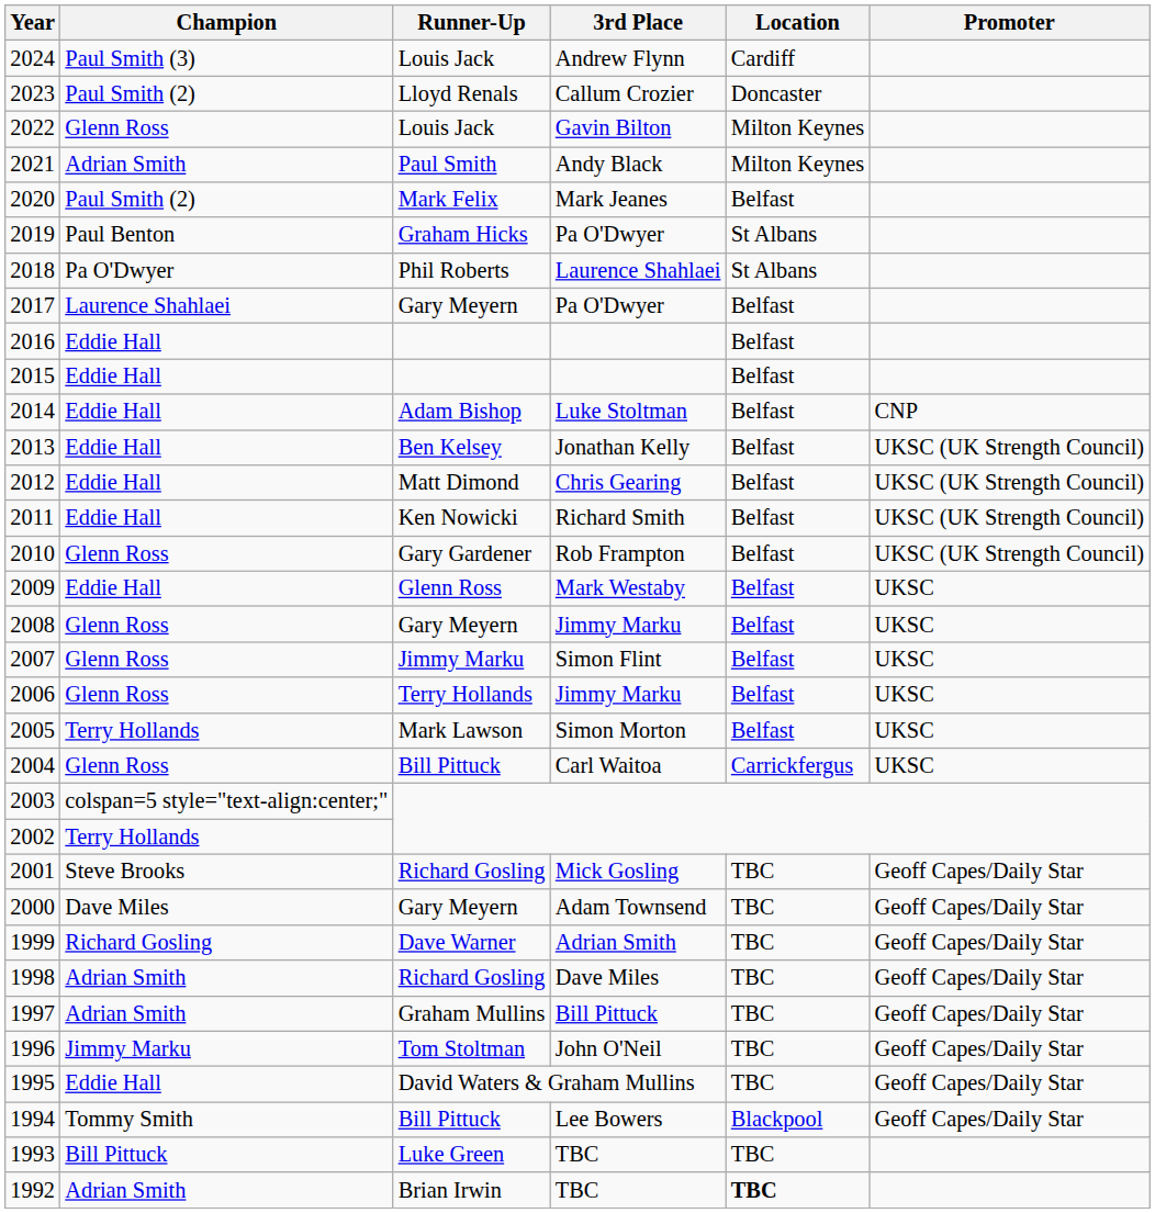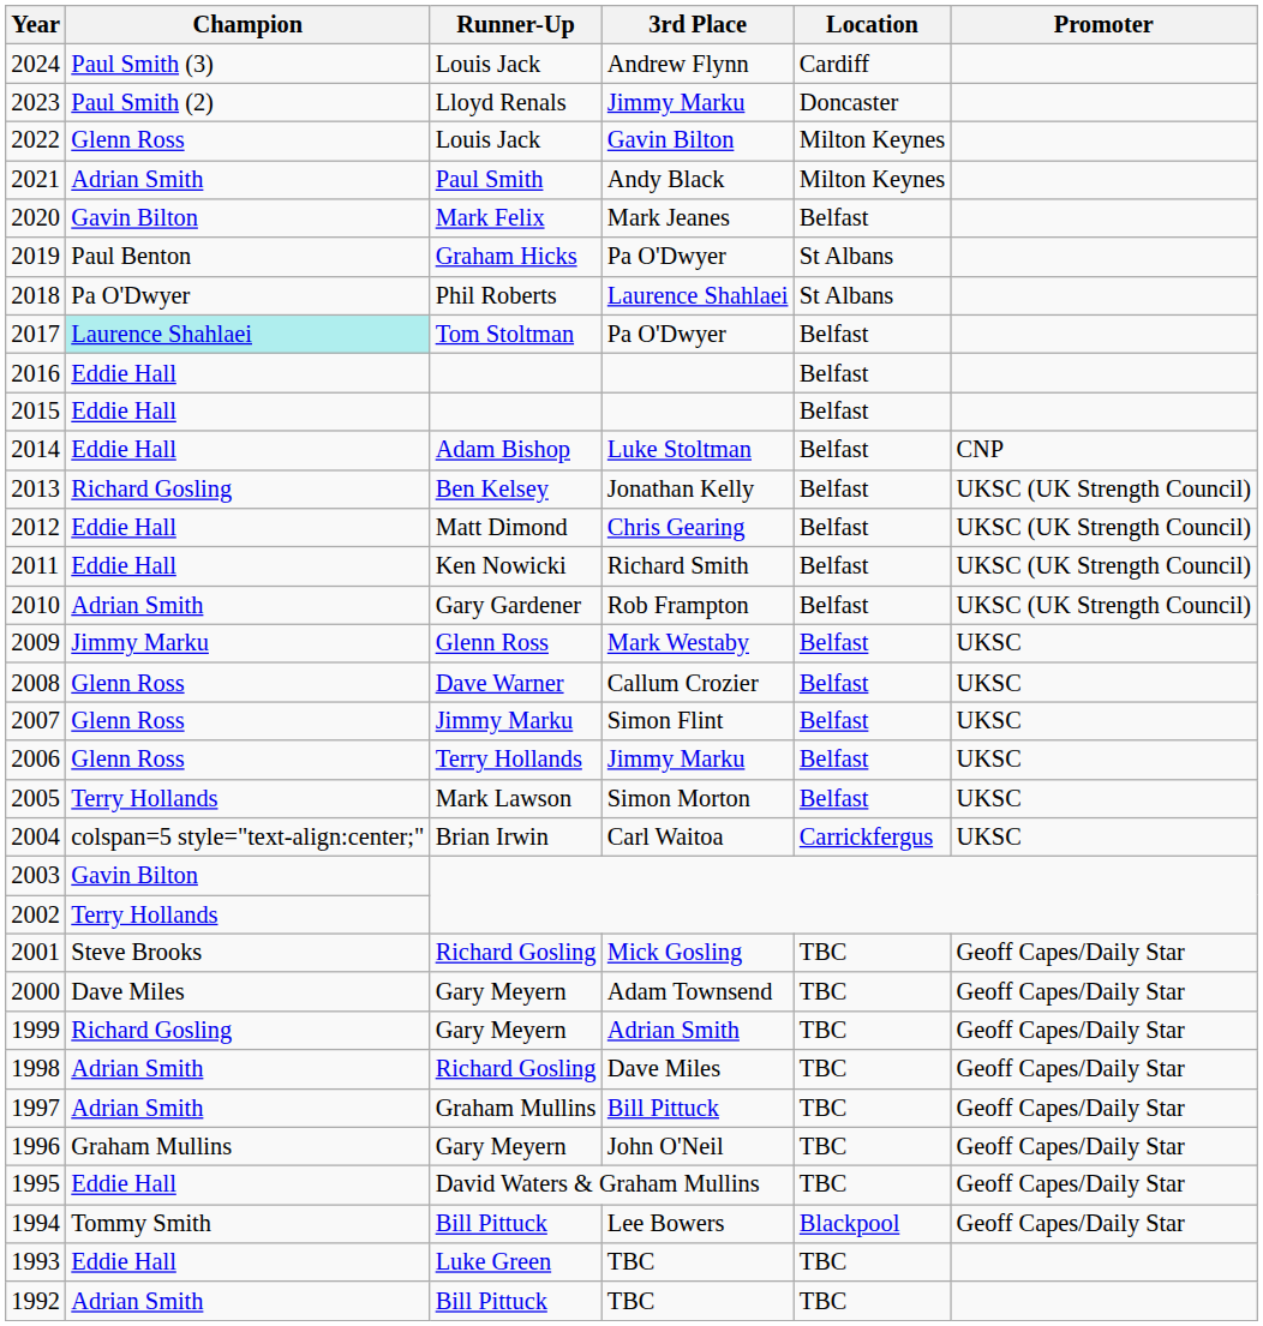2023 | 3rd Place: Callum Crozier -> Jimmy Marku
2020 | Champion: Paul Smith (2) -> Gavin Bilton
2017 | Champion: no background -> paleturquoise background
2017 | Runner-Up: Gary Meyern -> Tom Stoltman
2013 | Champion: Eddie Hall -> Richard Gosling
2010 | Champion: Glenn Ross -> Adrian Smith
2009 | Champion: Eddie Hall -> Jimmy Marku
2008 | Runner-Up: Gary Meyern -> Dave Warner
2008 | 3rd Place: Jimmy Marku -> Callum Crozier
2004 | Champion: Glenn Ross -> colspan=5 style="text-align:center;"
2004 | Runner-Up: Bill Pittuck -> Brian Irwin
2003 | Champion: colspan=5 style="text-align:center;" -> Gavin Bilton
1999 | Runner-Up: Dave Warner -> Gary Meyern
1996 | Champion: Jimmy Marku -> Graham Mullins
1996 | Runner-Up: Tom Stoltman -> Gary Meyern
1993 | Champion: Bill Pittuck -> Eddie Hall
1992 | Runner-Up: Brian Irwin -> Bill Pittuck
1992 | Location: bold -> normal
